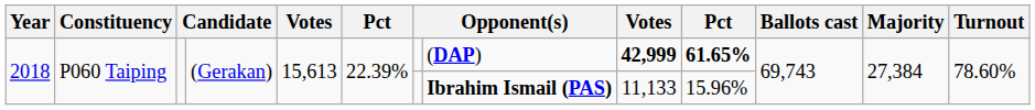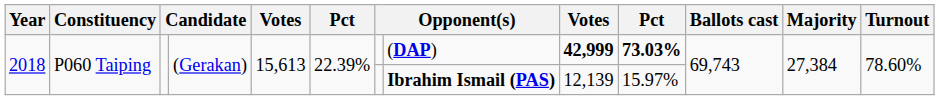row 2 | column 10: 61.65% -> 73.03%
row 3 | column 9: 11,133 -> 12,139
row 3 | column 10: 15.96% -> 15.97%
